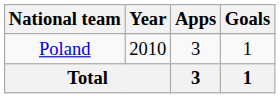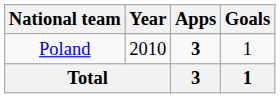2010 | Apps: normal -> bold
